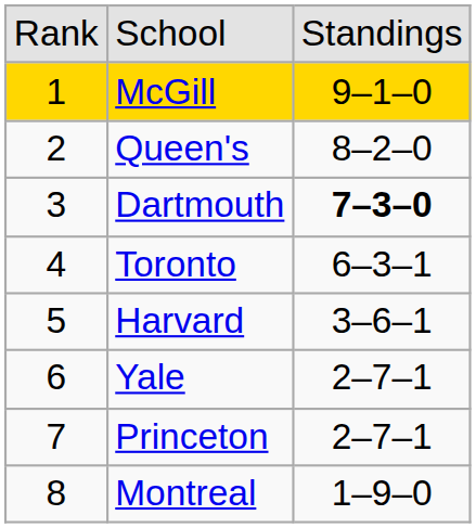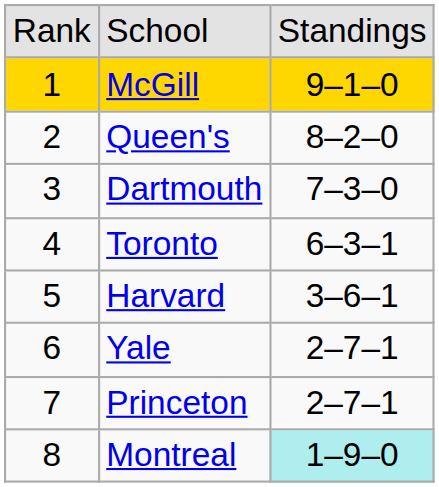Dartmouth | column 3: bold -> normal
Montreal | column 3: no background -> paleturquoise background
